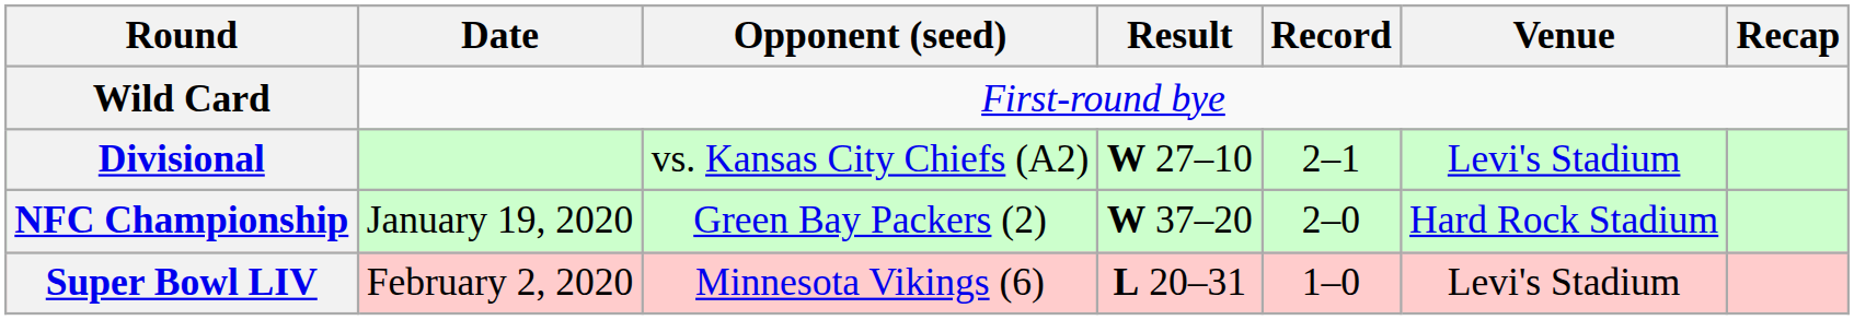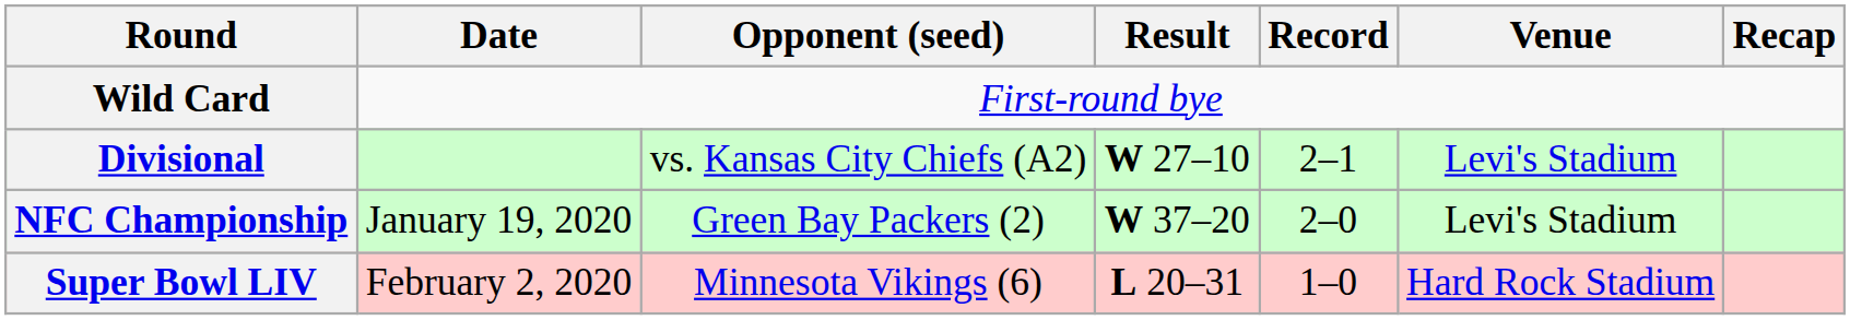NFC Championship | Venue: Hard Rock Stadium -> Levi's Stadium
Super Bowl LIV | Venue: Levi's Stadium -> Hard Rock Stadium
